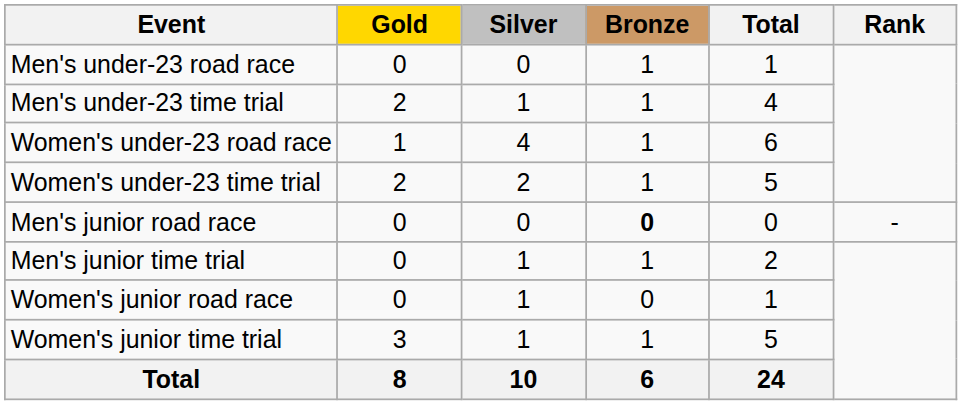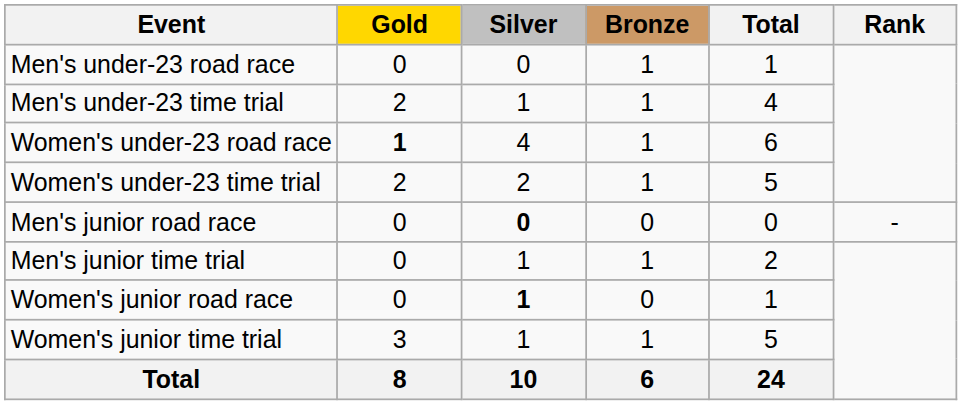Women's under-23 road race | Gold: normal -> bold
Men's junior road race | Silver: normal -> bold
Men's junior road race | Bronze: bold -> normal
Women's junior road race | Silver: normal -> bold
